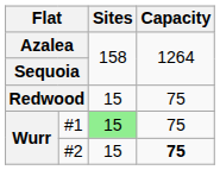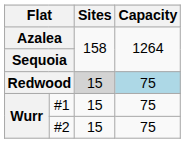Redwood | Sites: no background -> lightgrey background
Redwood | Capacity: no background -> lightblue background
#1 | Sites: lightgreen background -> no background
#2 | Capacity: bold -> normal
